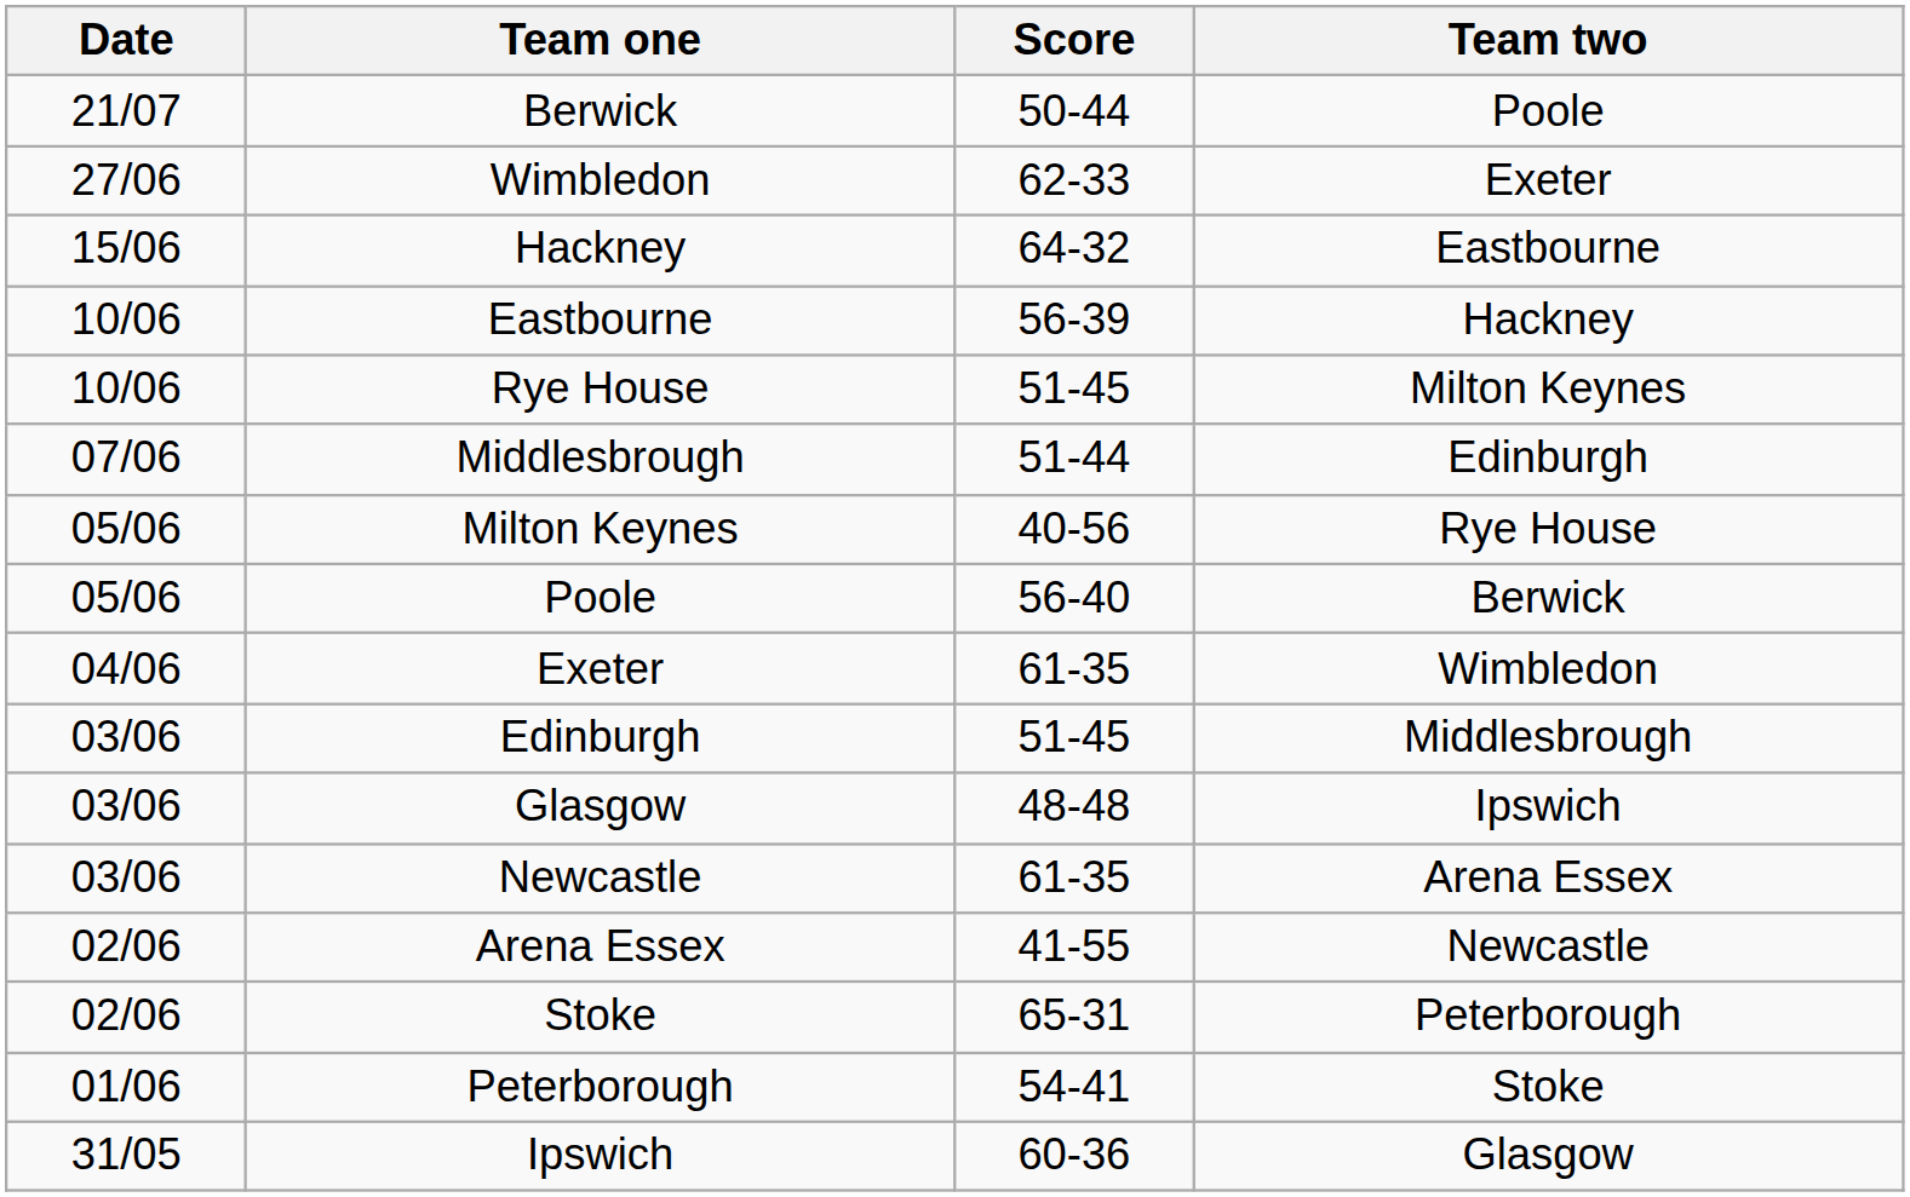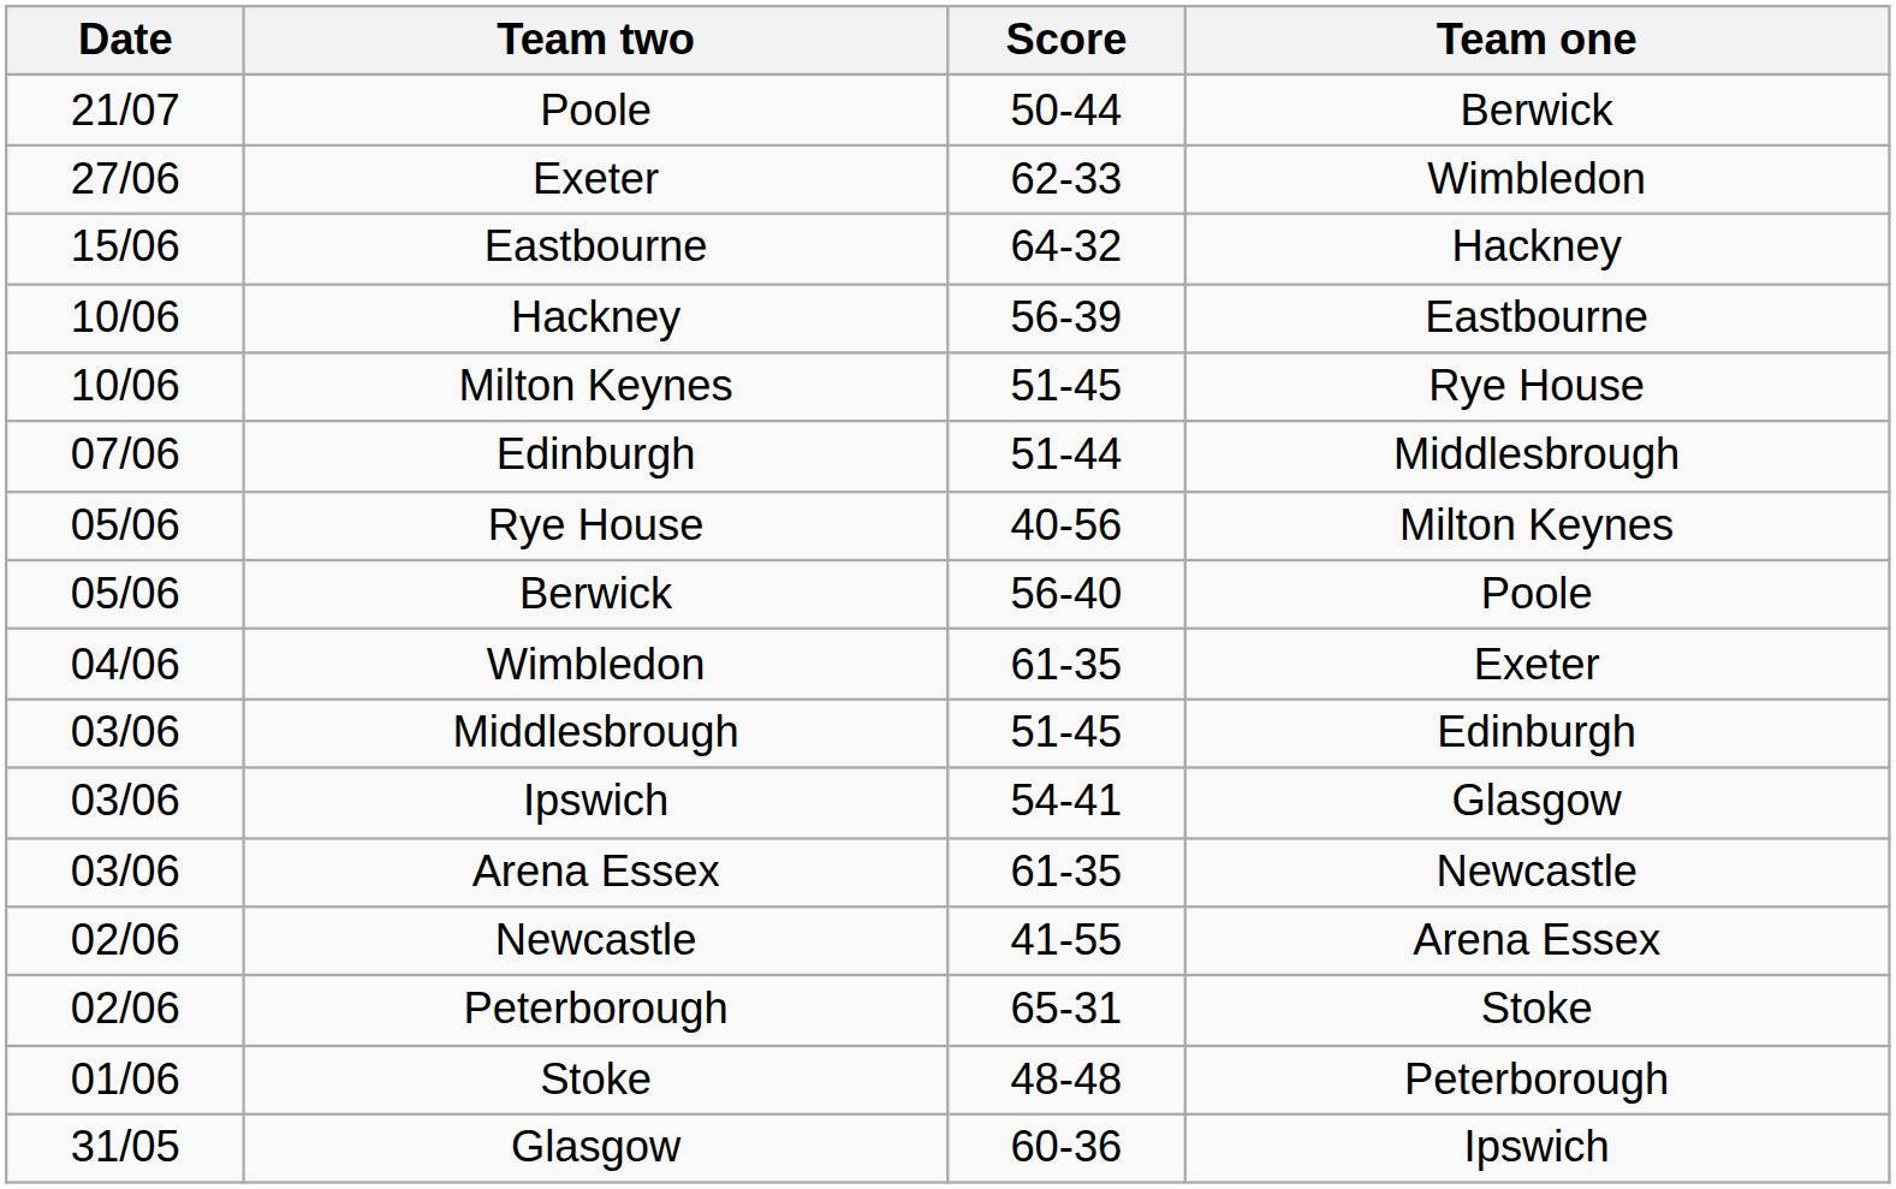columns swapped: Team one <-> Team two
row 12 | Score: 48-48 -> 54-41
row 16 | Score: 54-41 -> 48-48
